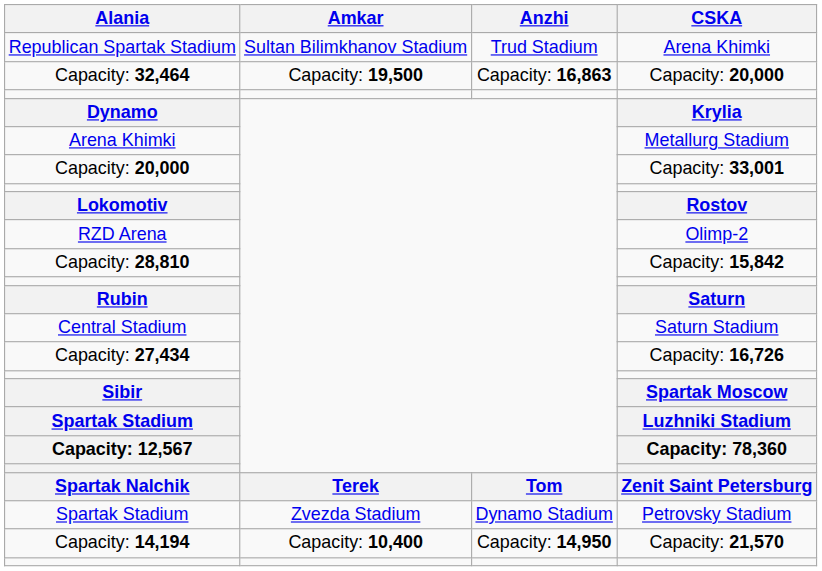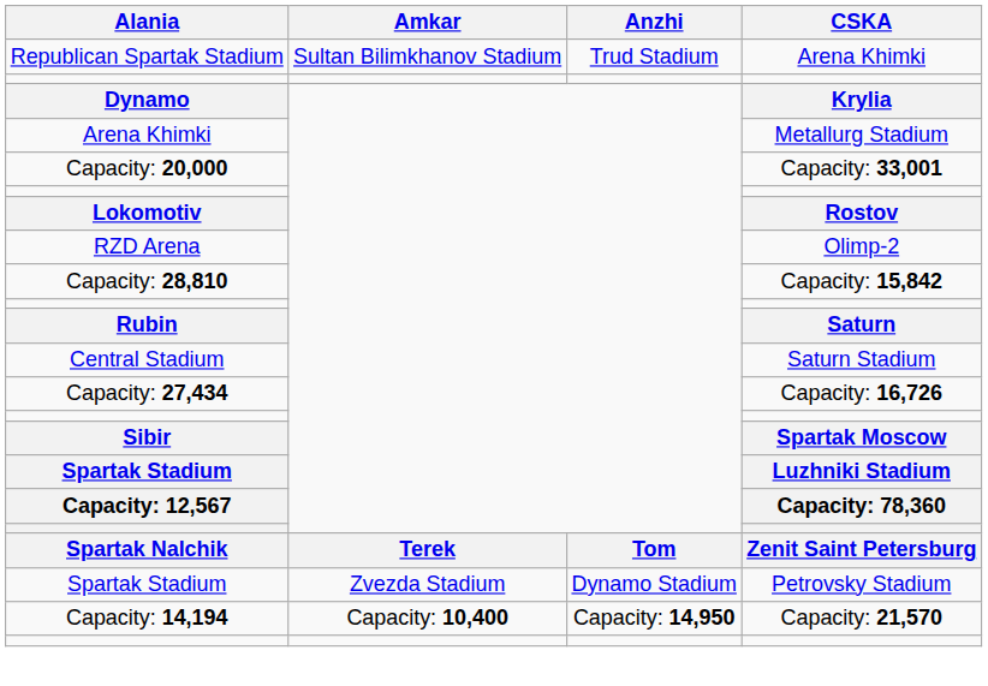- row: Capacity: 32,464 | Capacity: 19,500 | Capacity: 16,863 | Capacity: 20,000
